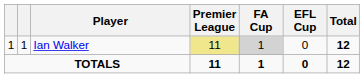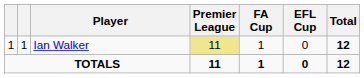row 2 | FA Cup: lightgrey background -> no background
